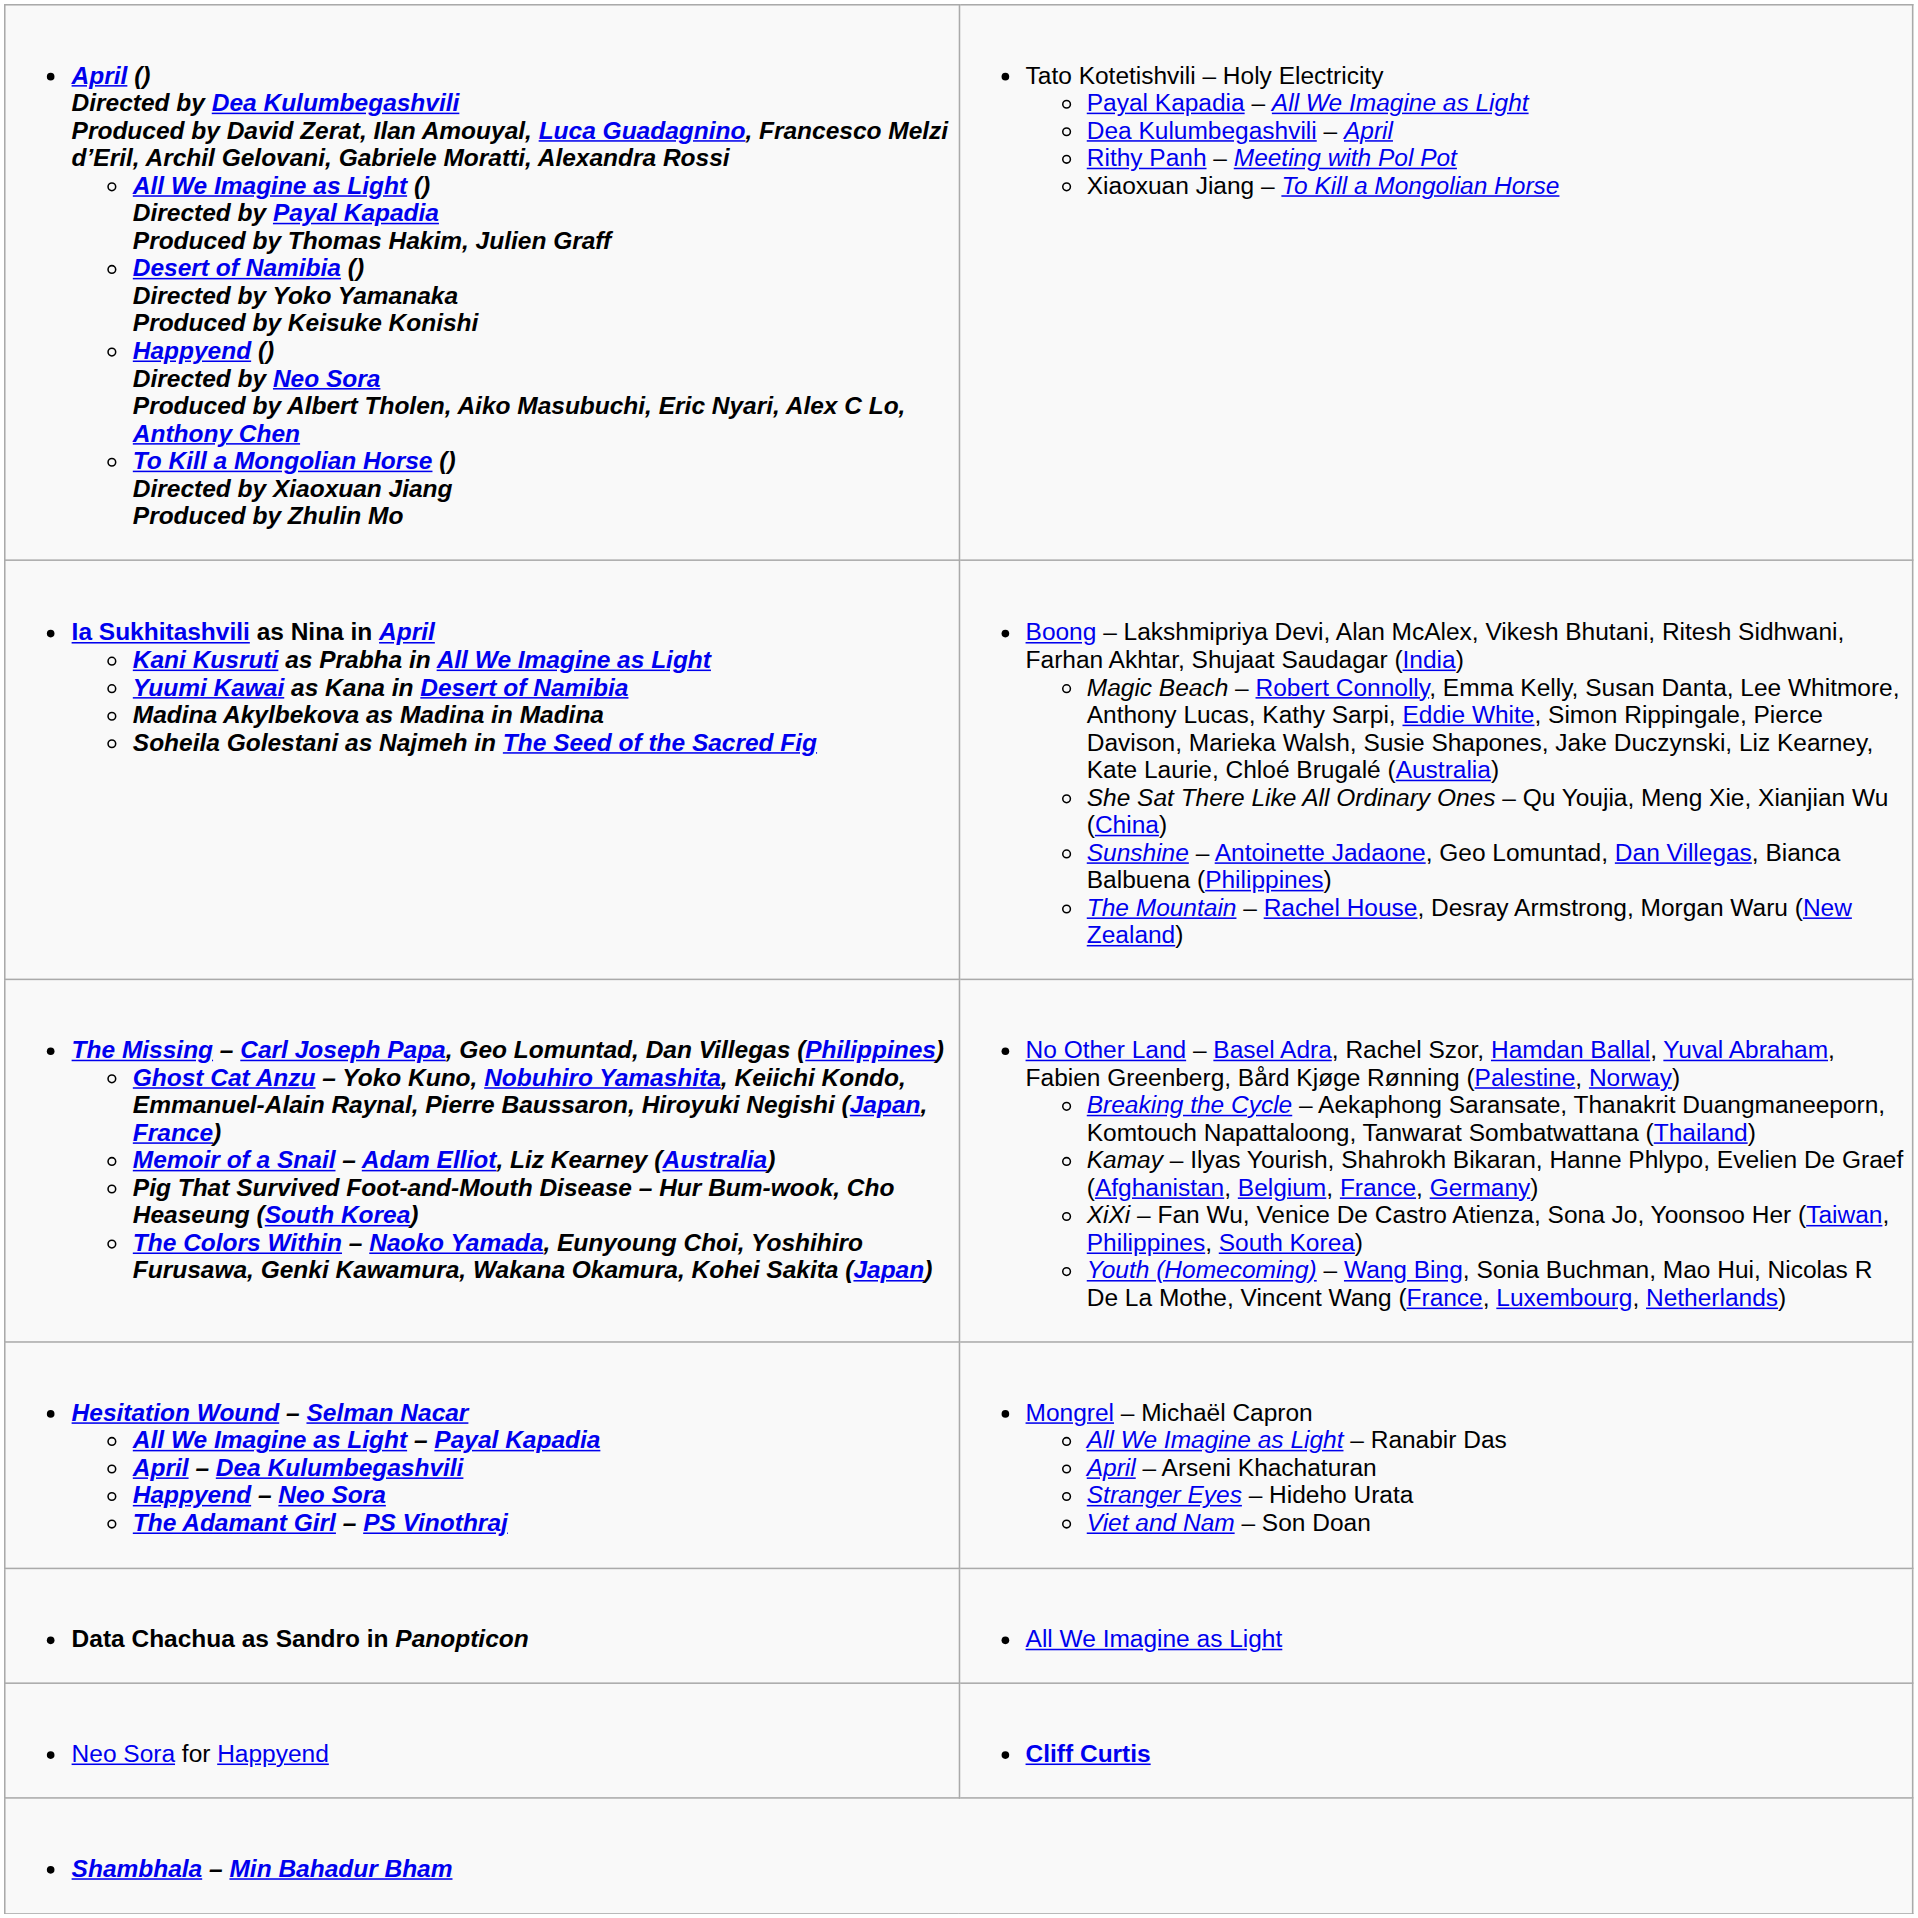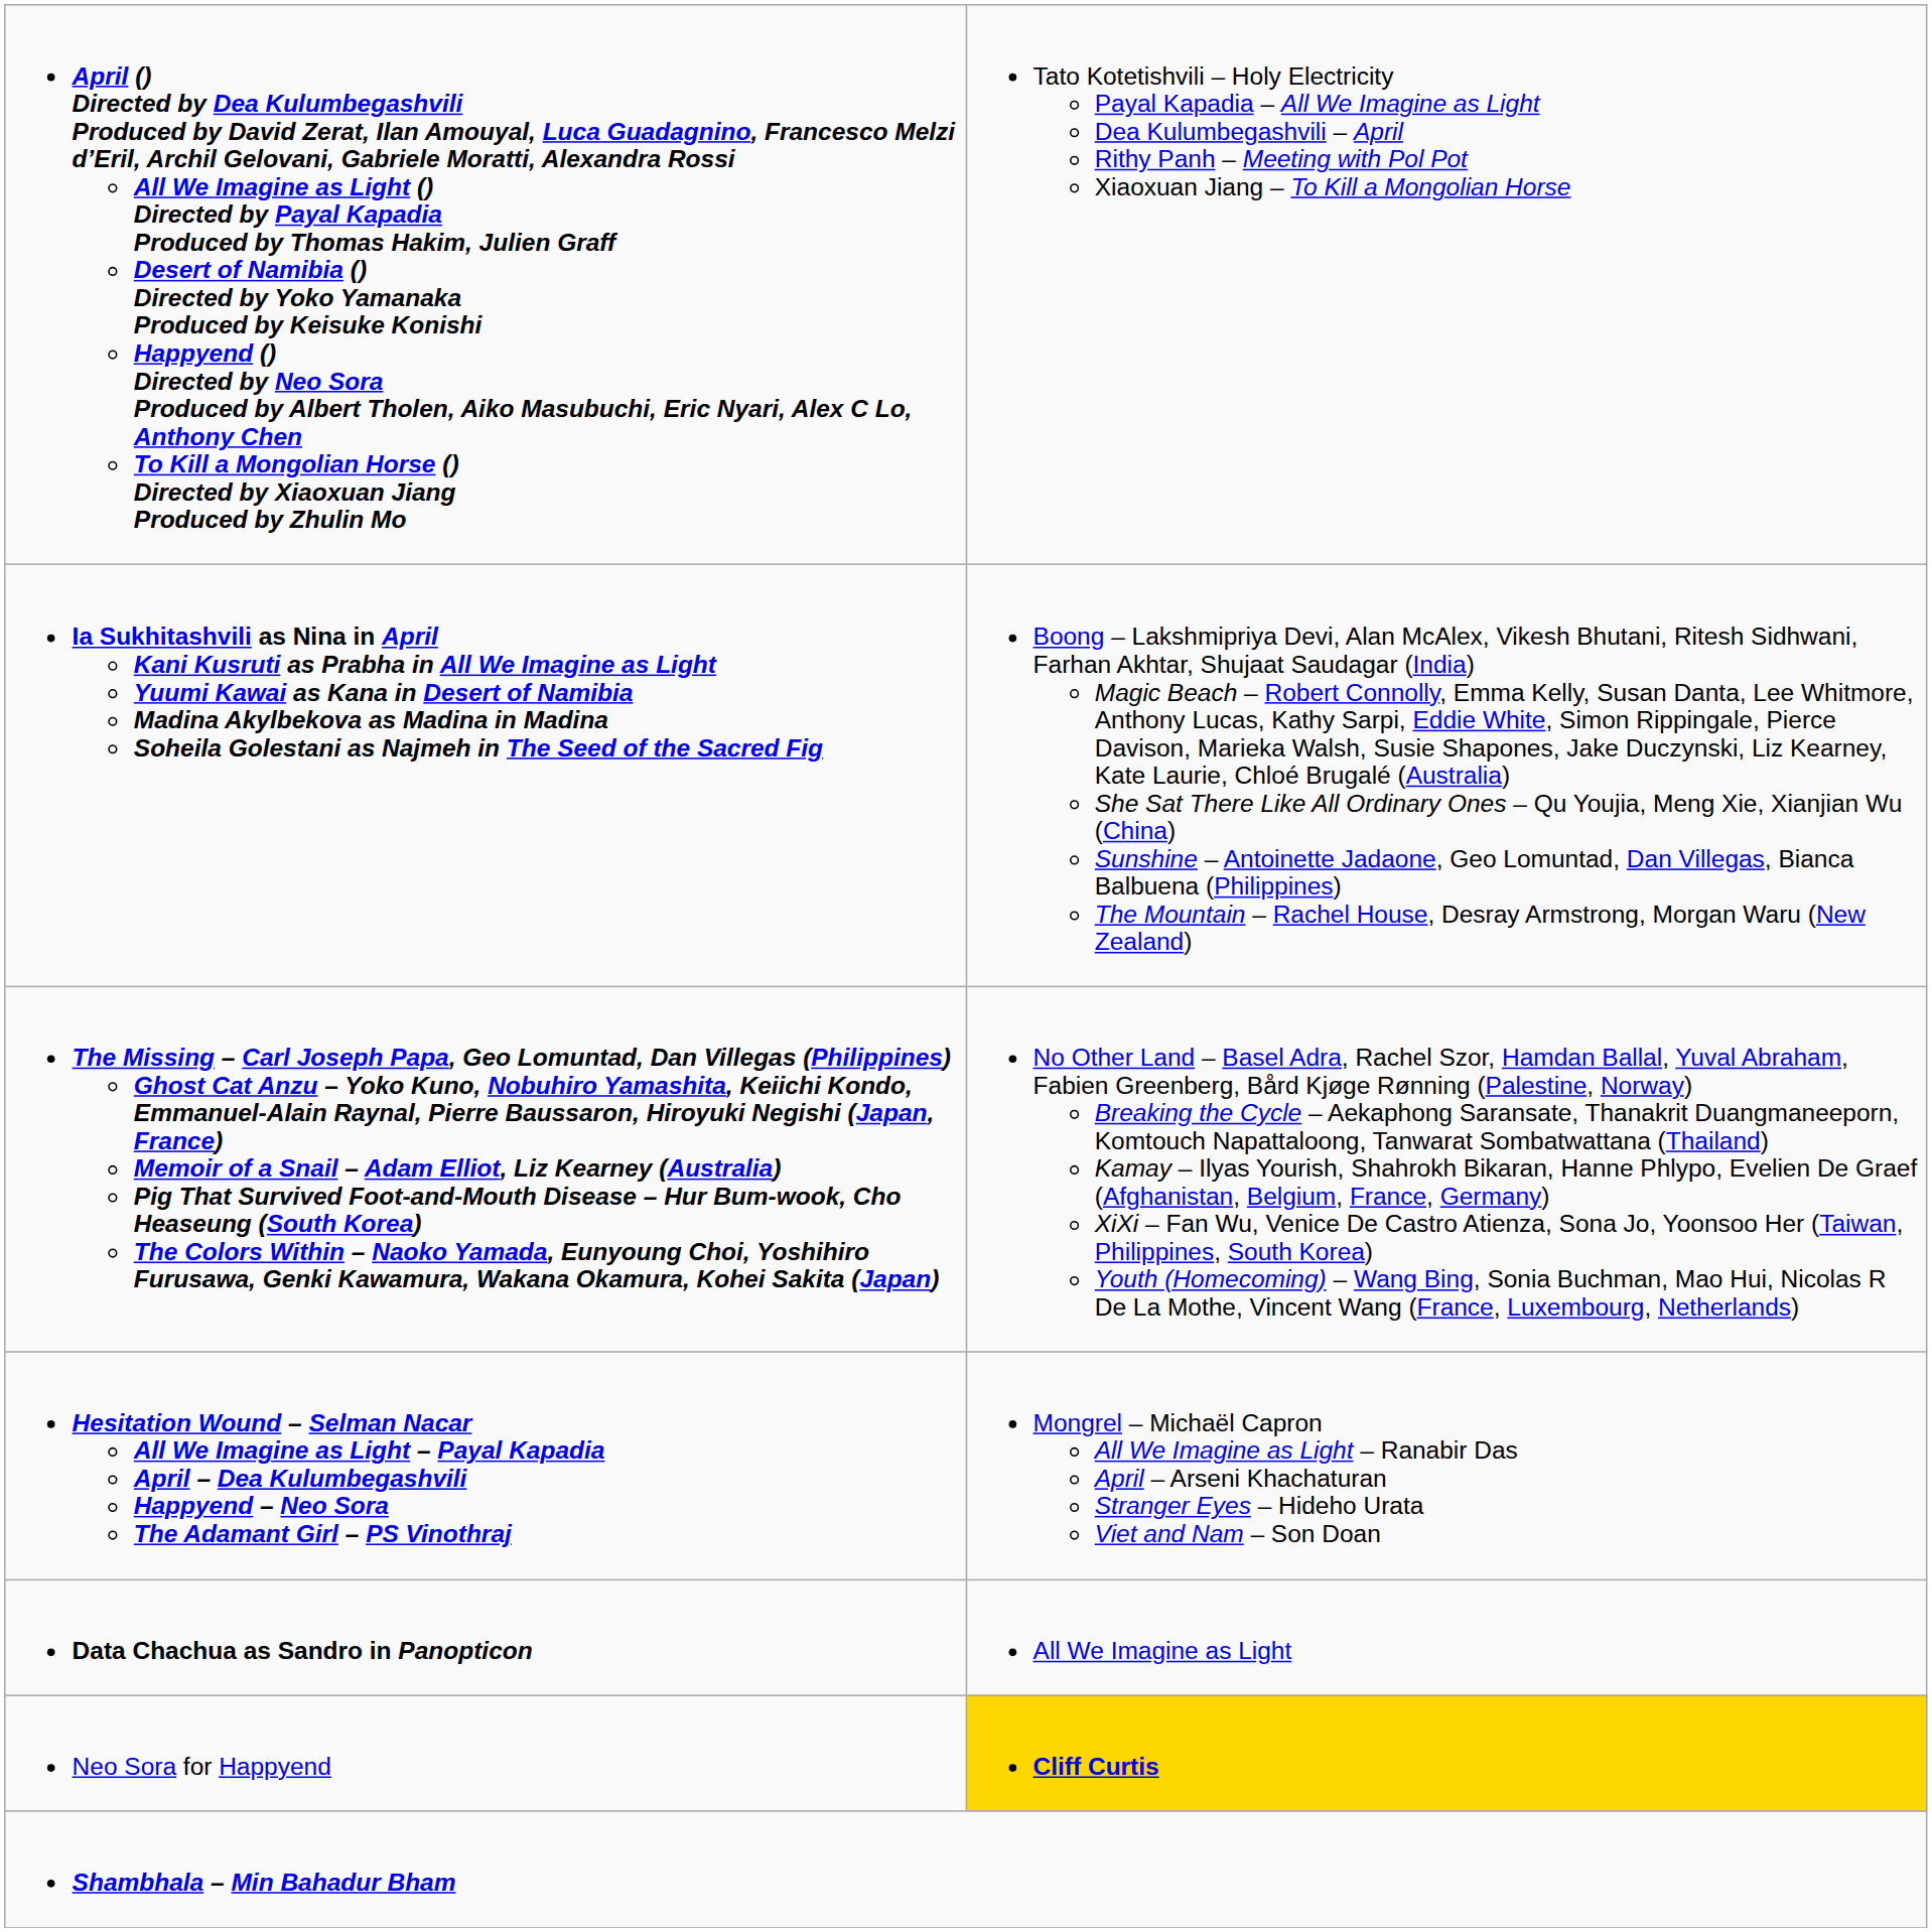Neo Sora for Happyend | column 2: no background -> gold background
